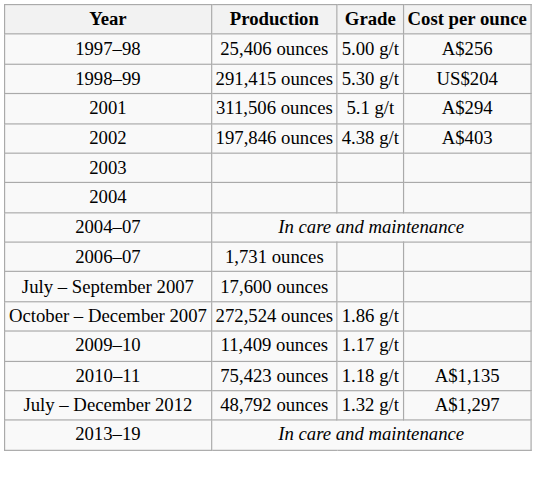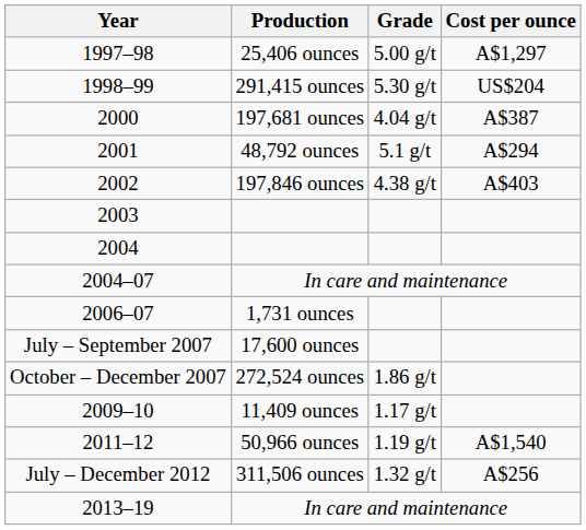1997–98 | Cost per ounce: A$256 -> A$1,297
+ row: 2000 | 197,681 ounces | 4.04 g/t | A$387
2001 | Production: 311,506 ounces -> 48,792 ounces
- row: 2010–11 | 75,423 ounces | 1.18 g/t | A$1,135
+ row: 2011–12 | 50,966 ounces | 1.19 g/t | A$1,540
July – December 2012 | Production: 48,792 ounces -> 311,506 ounces
July – December 2012 | Cost per ounce: A$1,297 -> A$256
